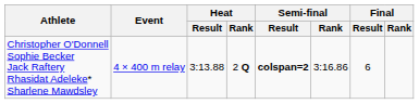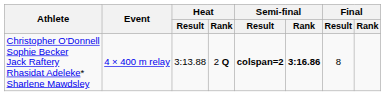row 3 | Semi-final / Rank: normal -> bold
row 3 | Final / Result: 6 -> 8
